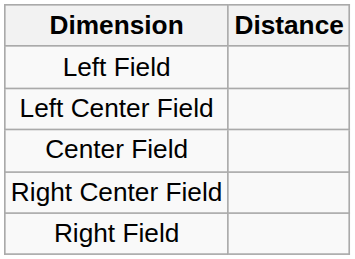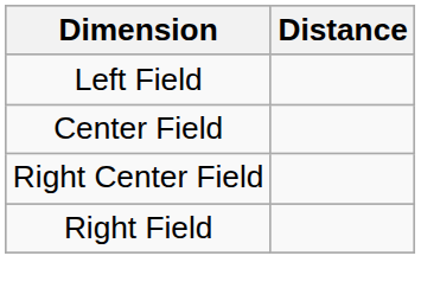- row: Left Center Field
